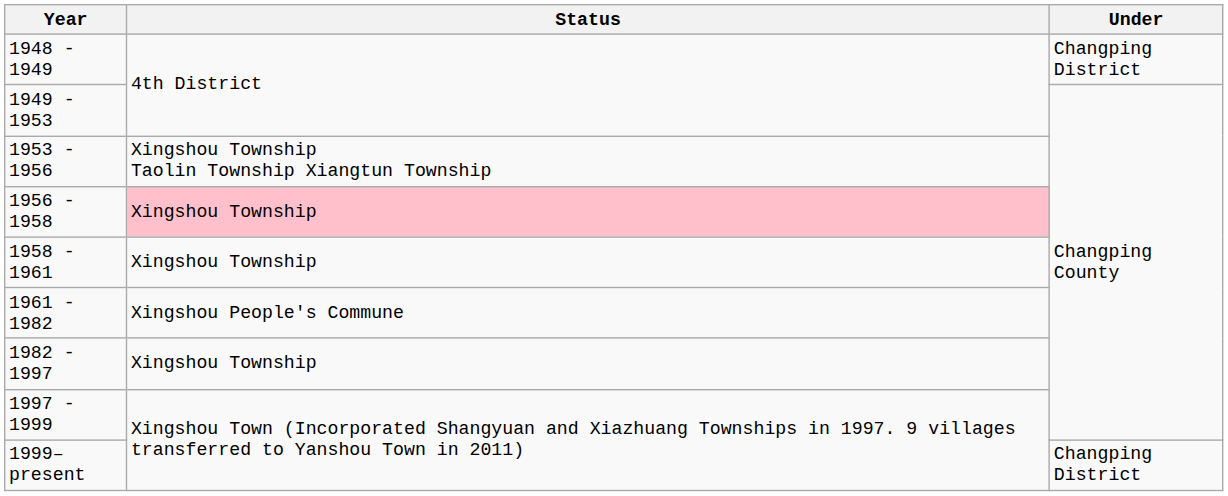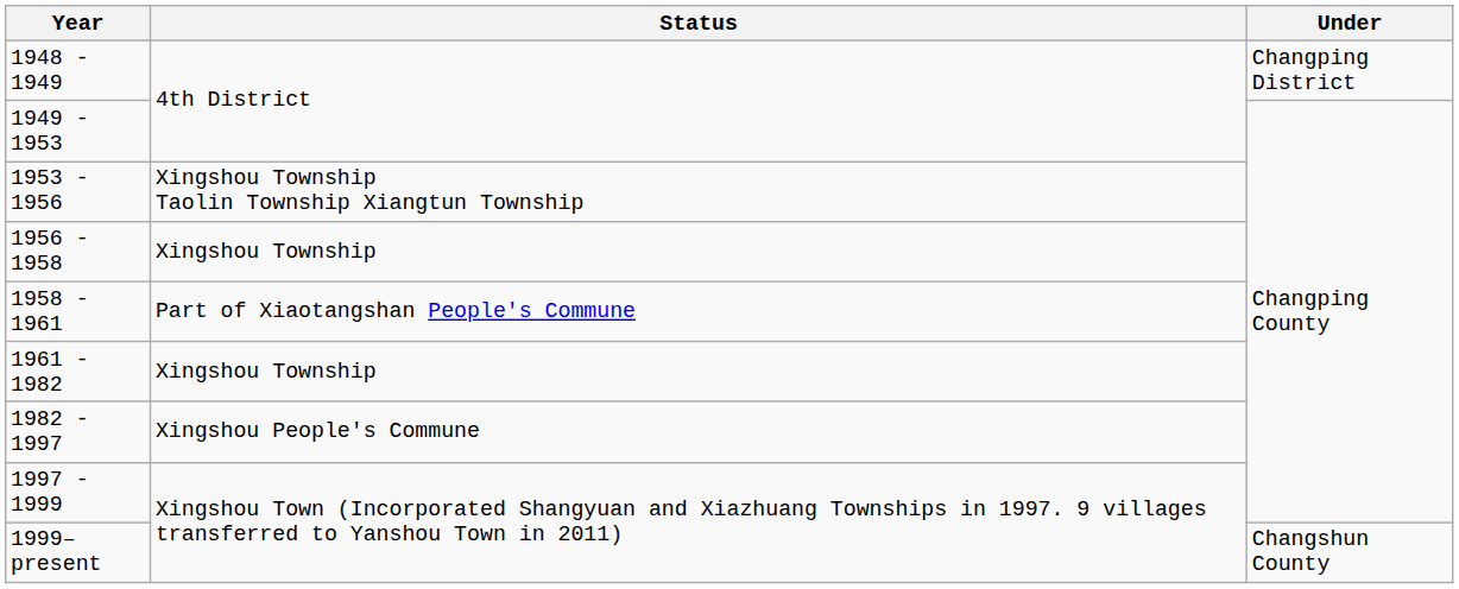1956 - 1958 | Status: pink background -> no background
1958 - 1961 | Status: Xingshou Township -> Part of Xiaotangshan People's Commune
1961 - 1982 | Status: Xingshou People's Commune -> Xingshou Township
1982 - 1997 | Status: Xingshou Township -> Xingshou People's Commune
1999–present | Under: Changping District -> Changshun County
